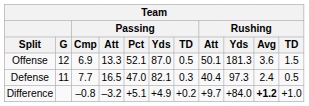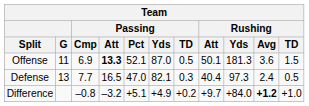Offense | G: 12 -> 11
Offense | Passing / Att: normal -> bold
Defense | G: 11 -> 13
